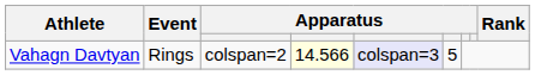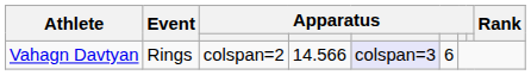Vahagn Davtyan | column 4: lightyellow background -> no background
Vahagn Davtyan | column 6: 5 -> 6
